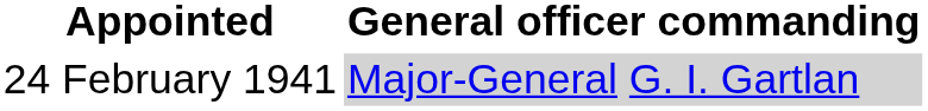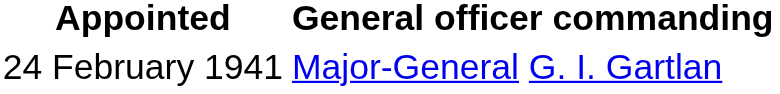24 February 1941 | General officer commanding: lightgrey background -> no background
